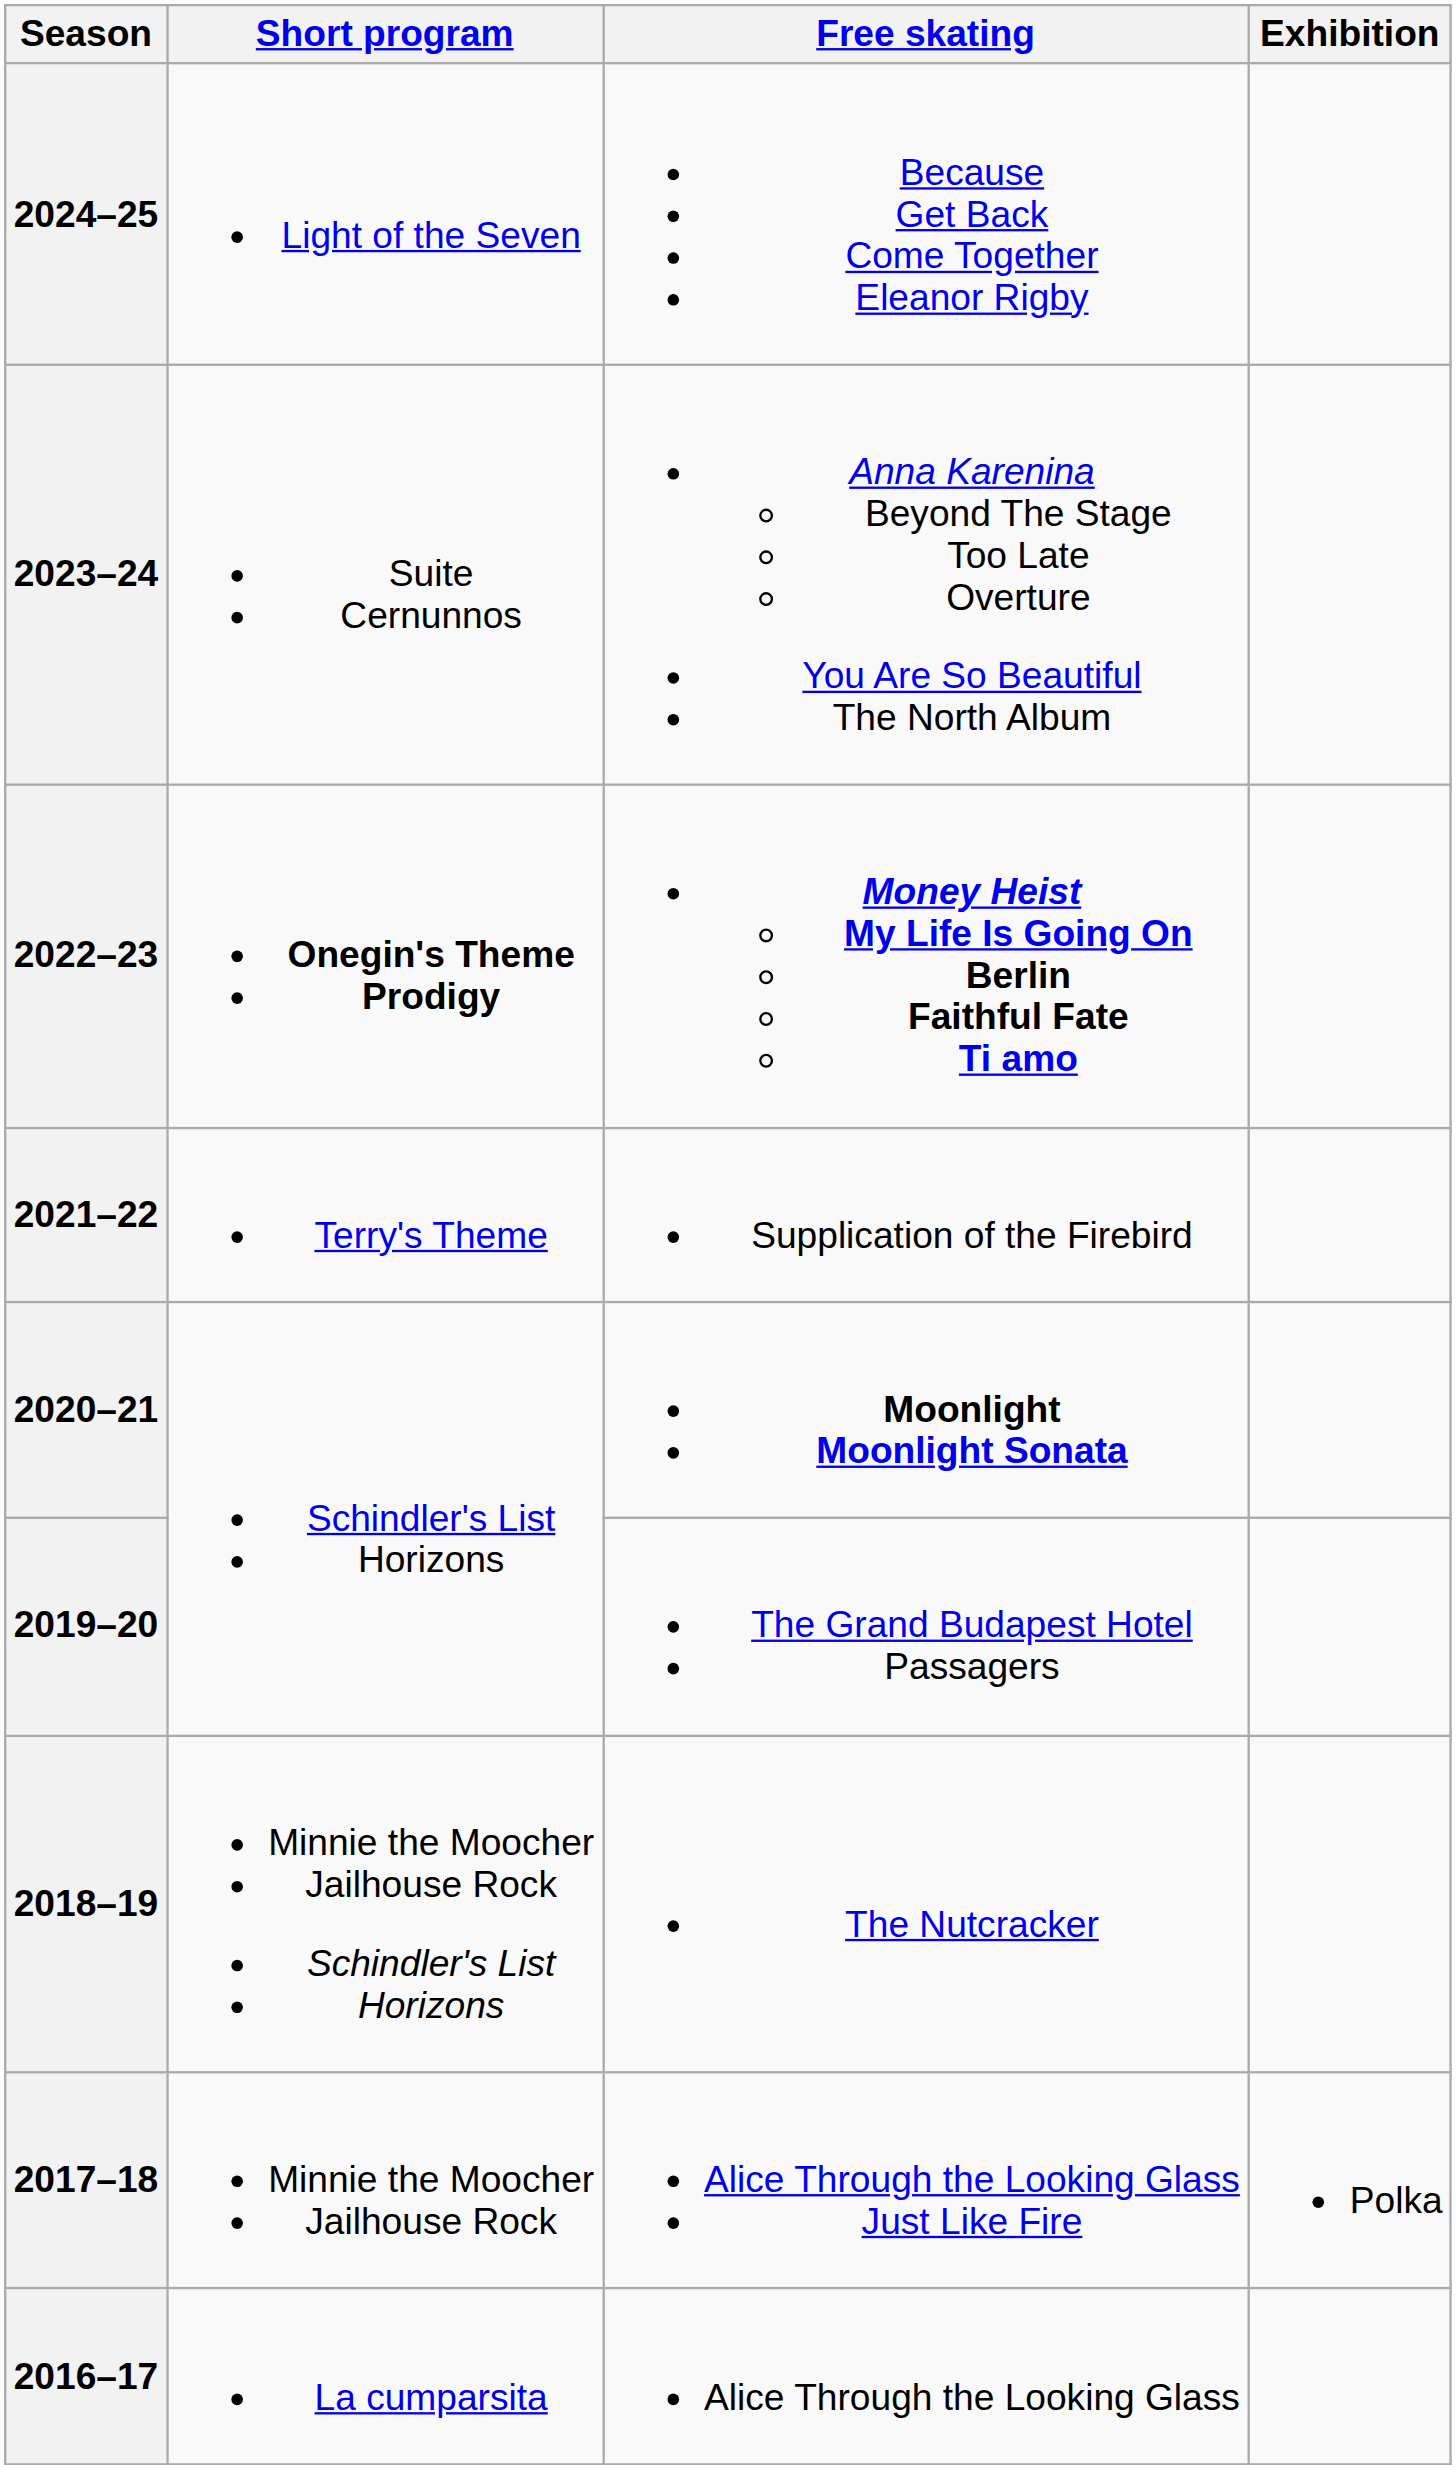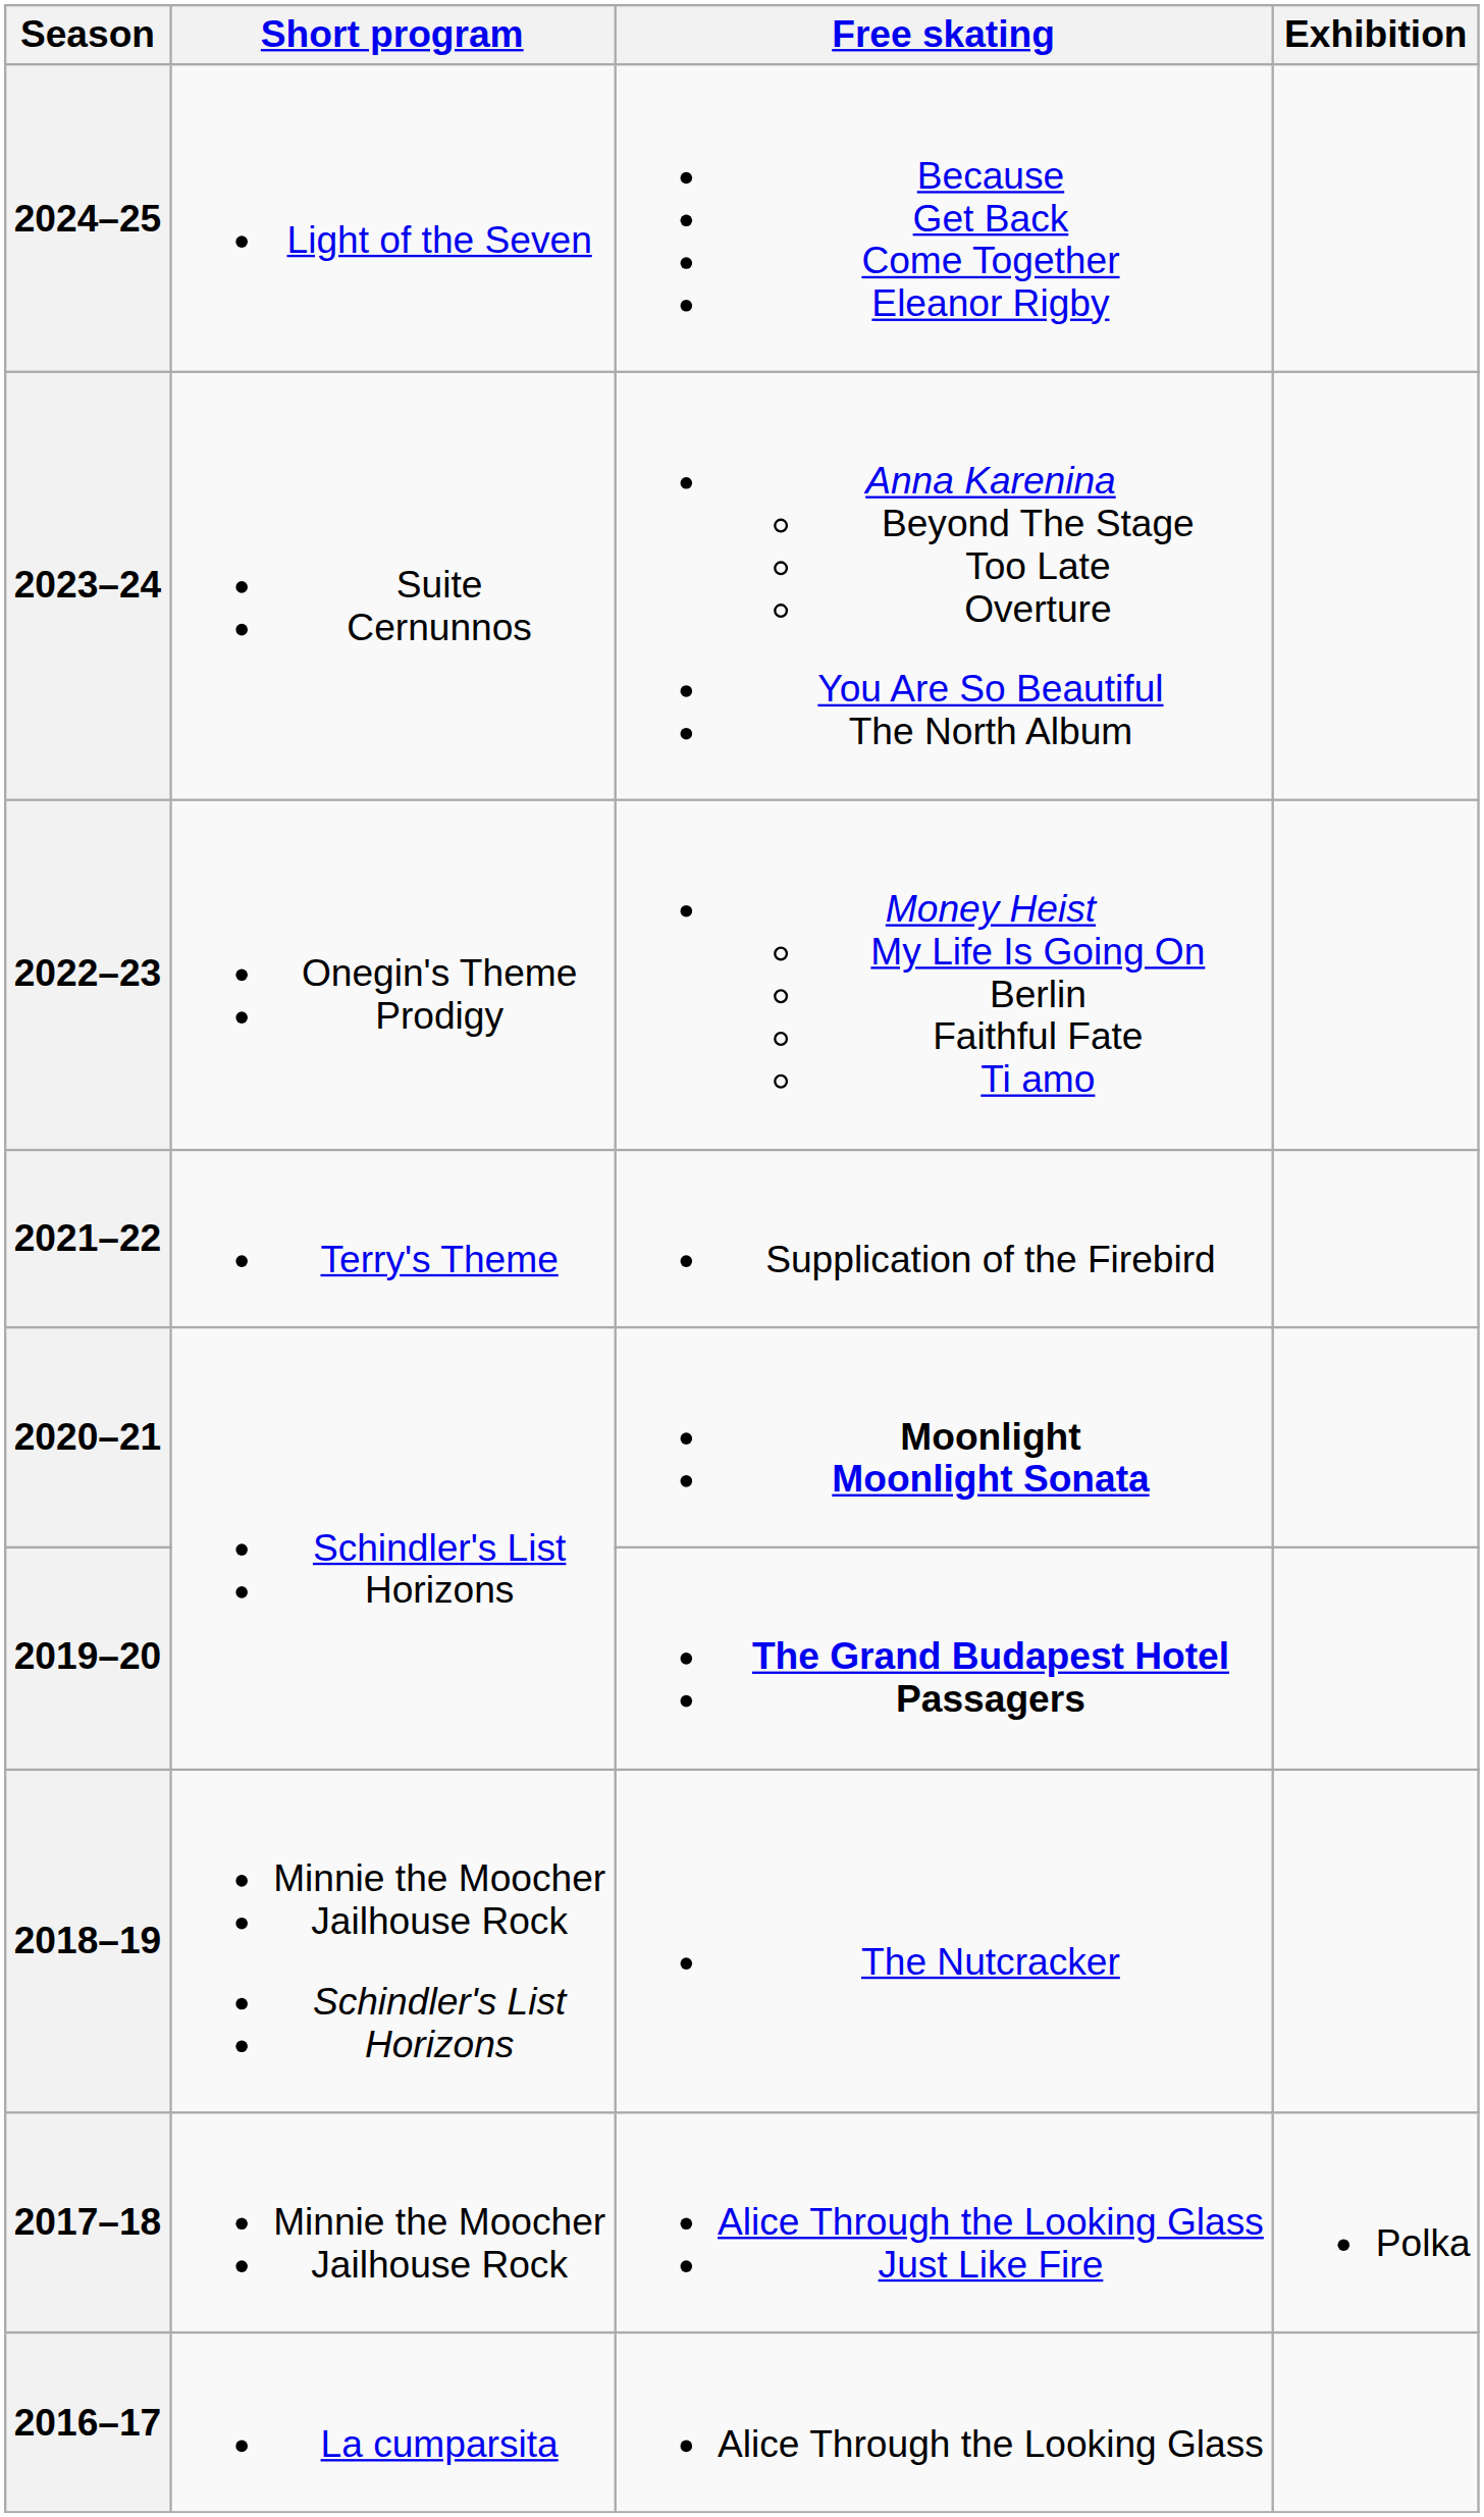2022–23 | Short program: bold -> normal
2022–23 | Free skating: bold -> normal
2019–20 | Free skating: normal -> bold
